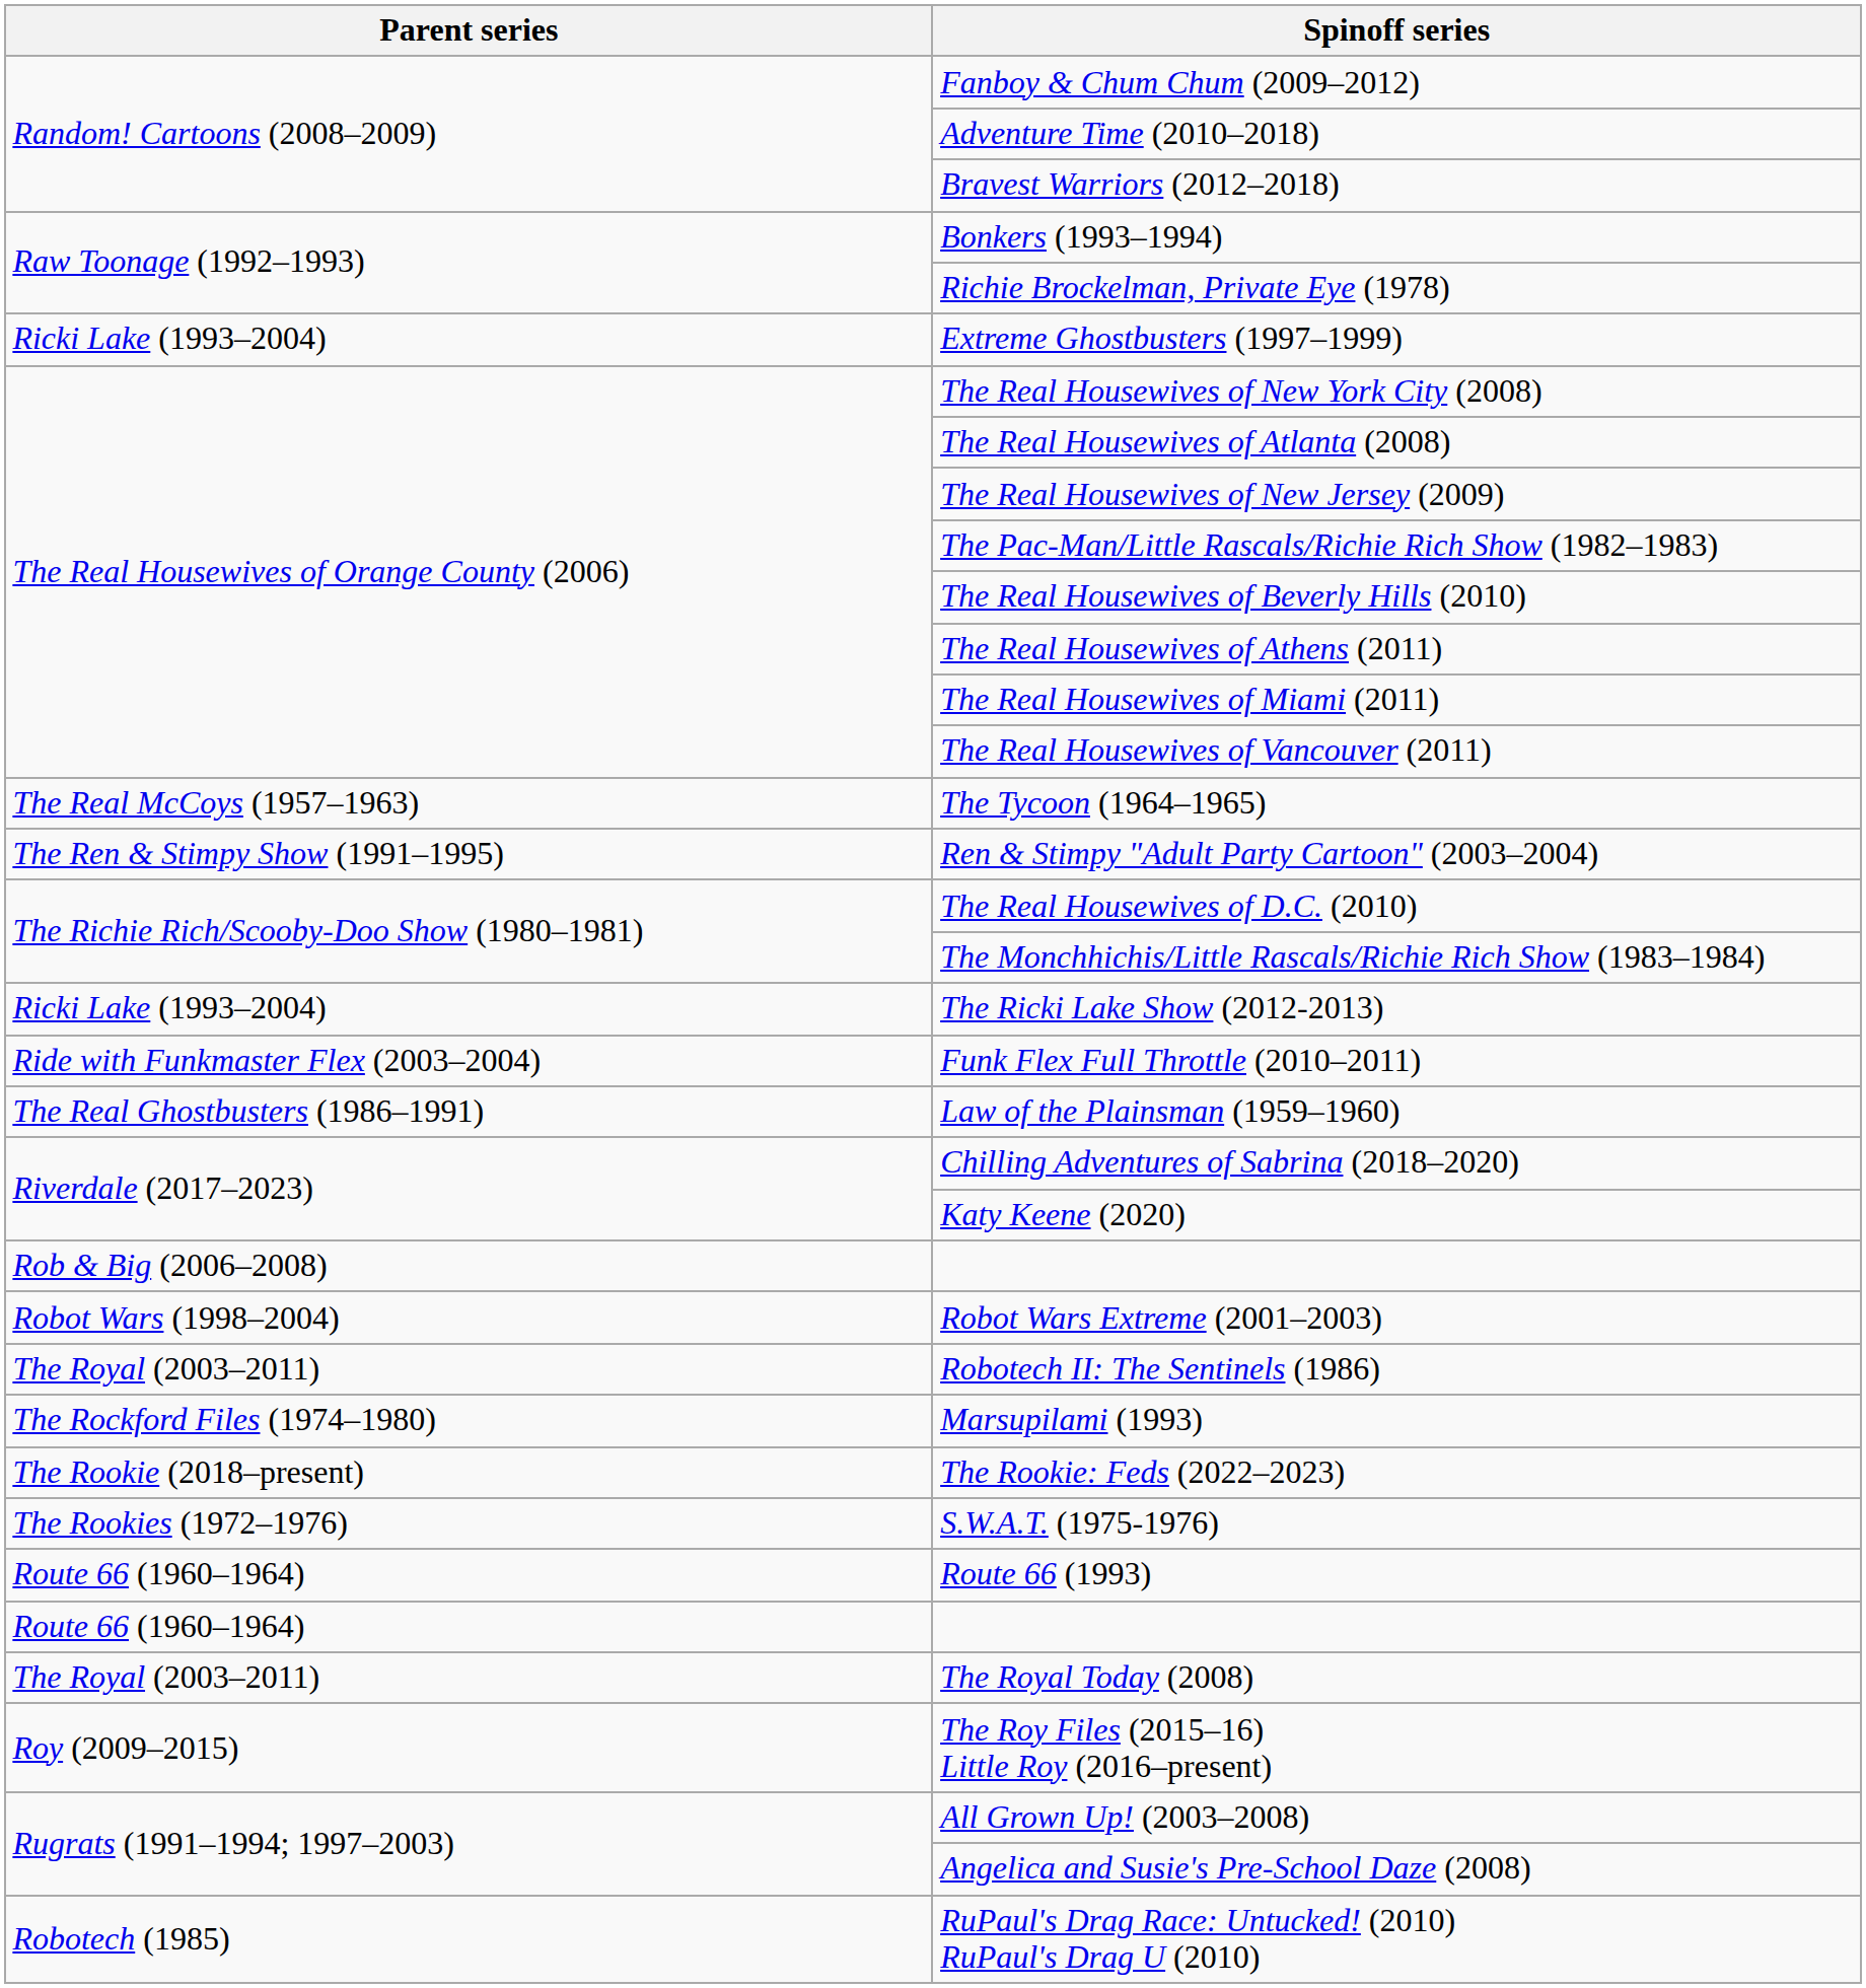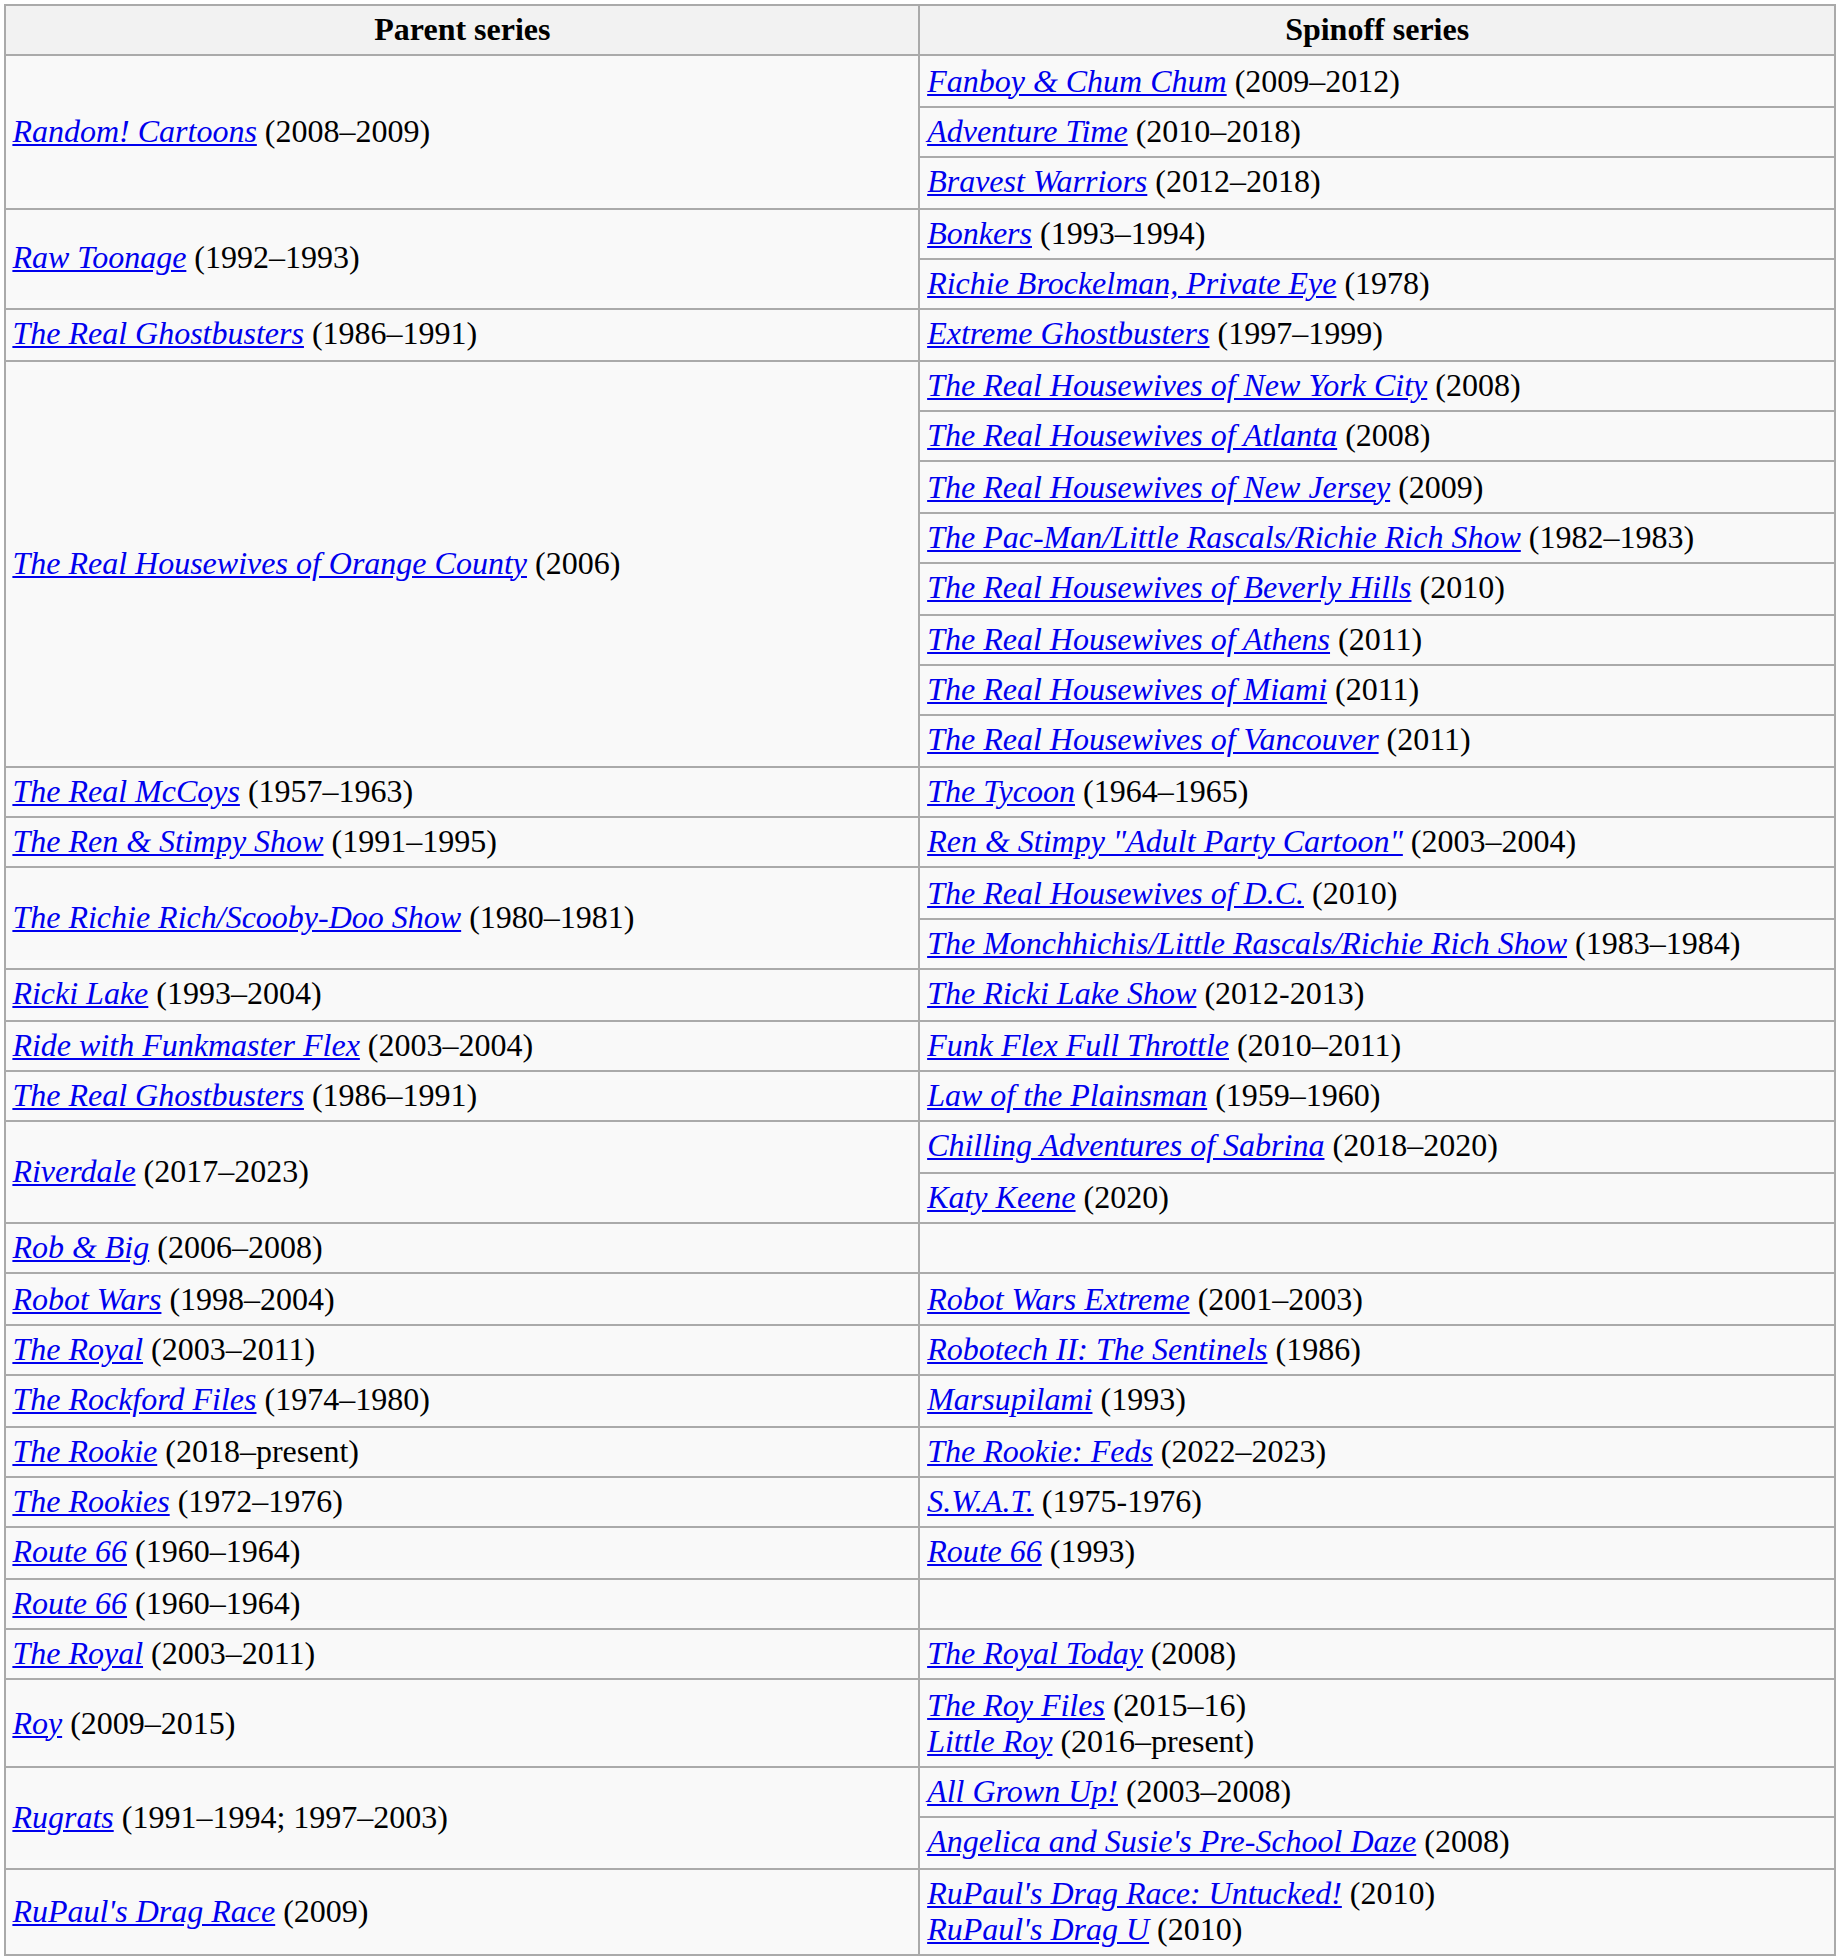row 7 | Parent series: Ricki Lake (1993–2004) -> The Real Ghostbusters (1986–1991)
row 37 | Parent series: Robotech (1985) -> RuPaul's Drag Race (2009)
